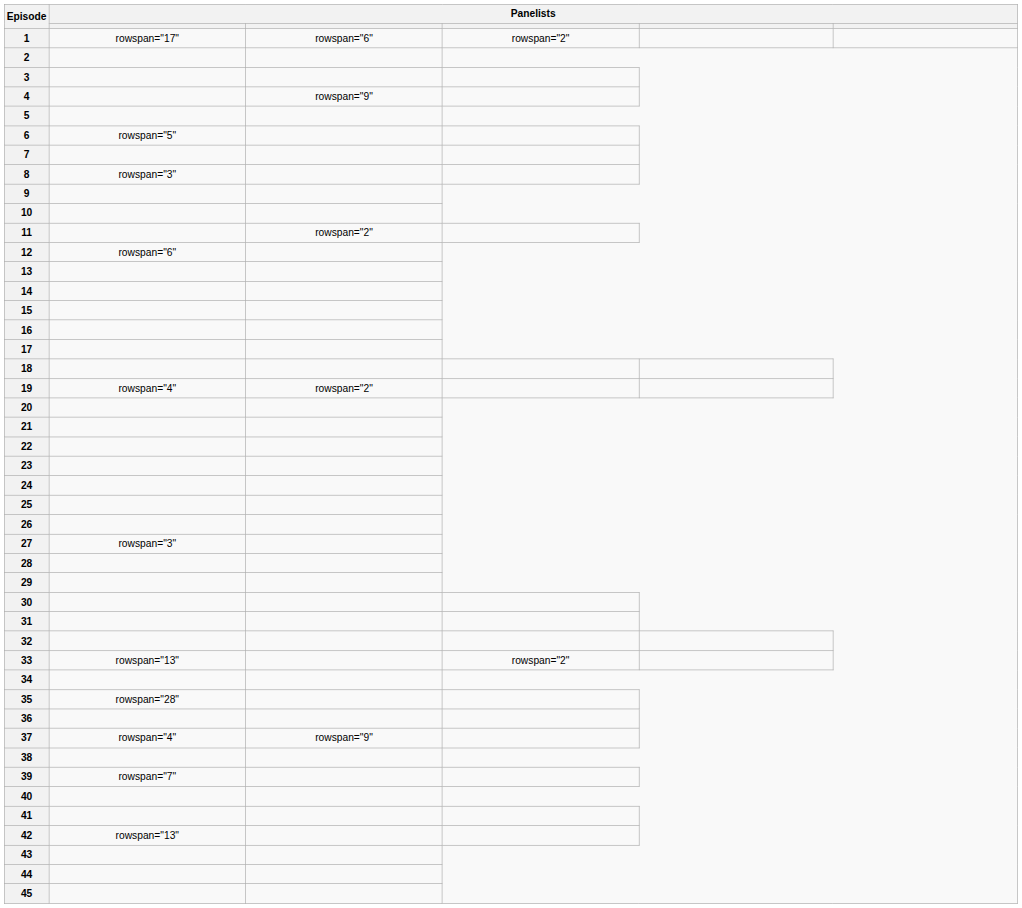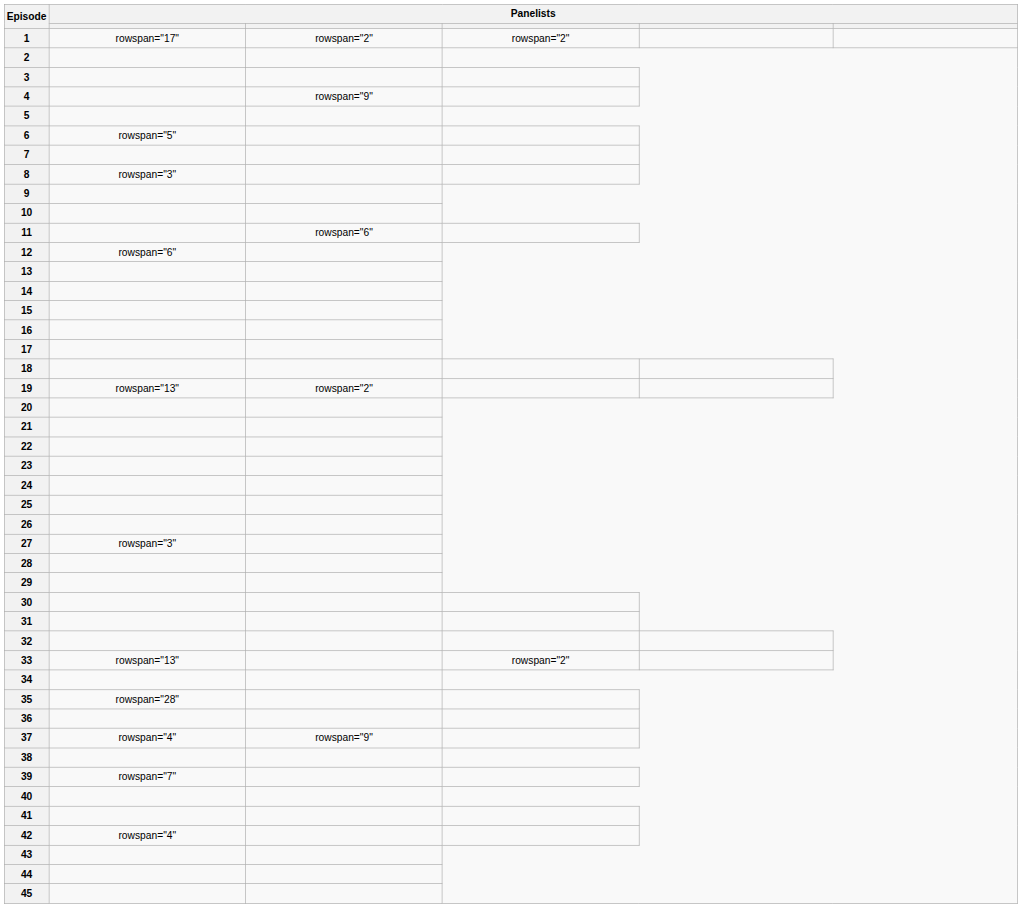1 | column 3: rowspan="6" -> rowspan="2"
11 | column 3: rowspan="2" -> rowspan="6"
19 | column 2: rowspan="4" -> rowspan="13"
42 | column 2: rowspan="13" -> rowspan="4"
